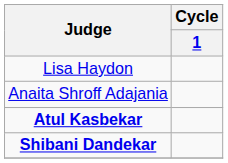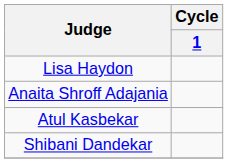Atul Kasbekar | Judge: bold -> normal
Shibani Dandekar | Judge: bold -> normal
